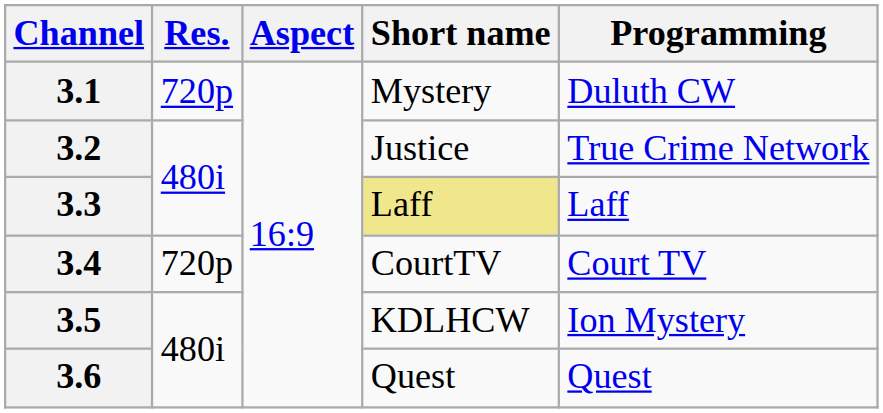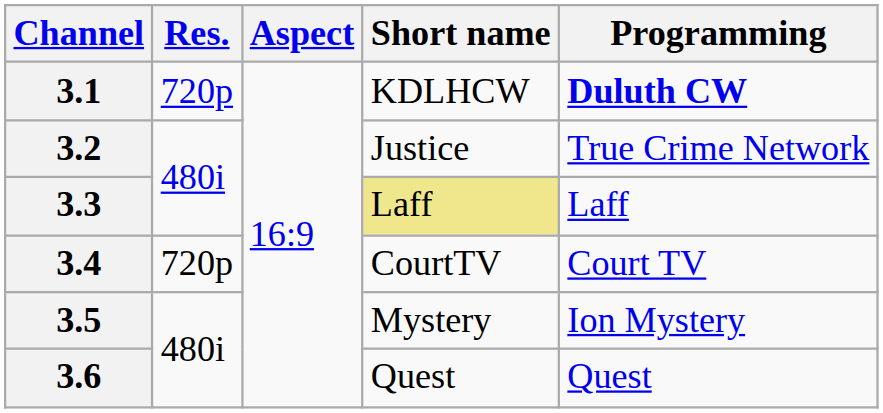3.1 | Short name: Mystery -> KDLHCW
3.1 | Programming: normal -> bold
3.5 | Short name: KDLHCW -> Mystery
